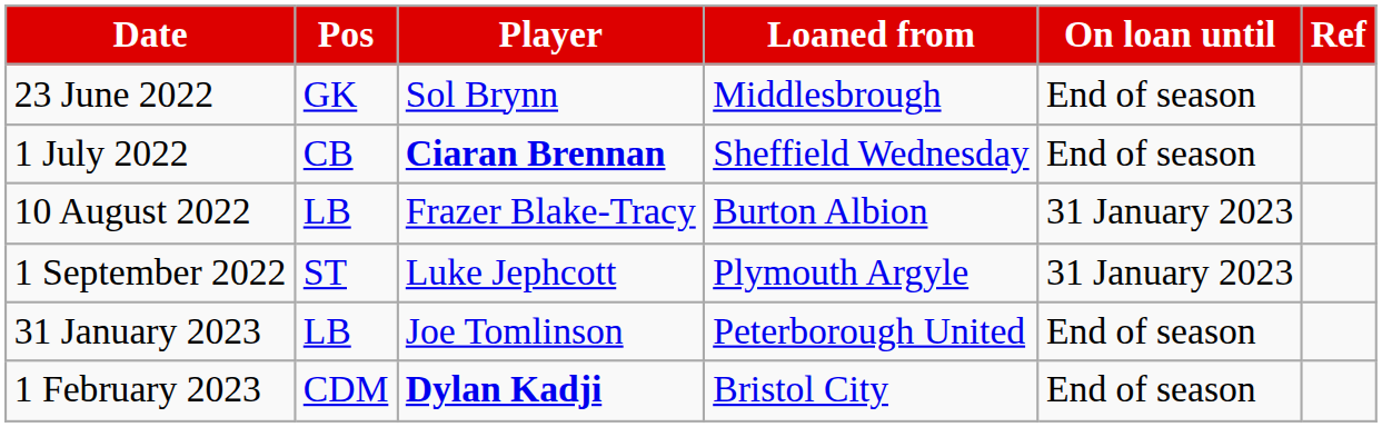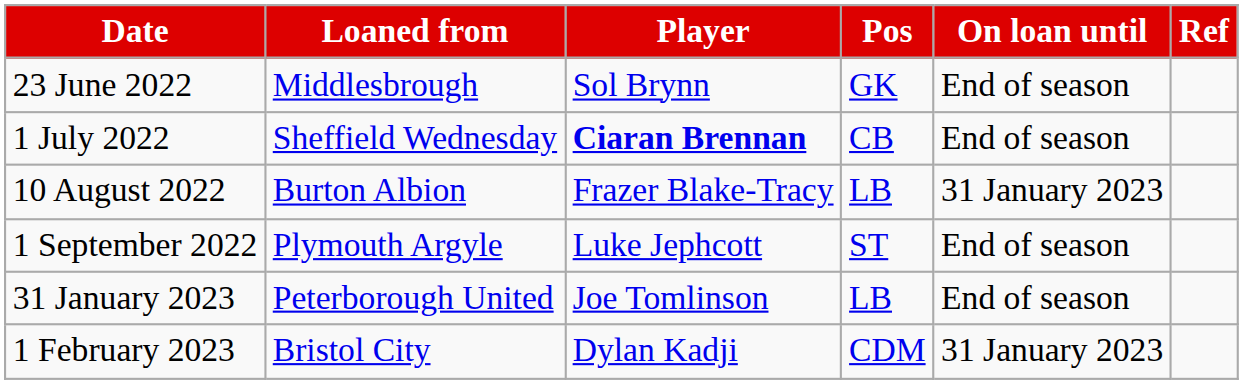columns swapped: Pos <-> Loaned from
1 September 2022 | On loan until: 31 January 2023 -> End of season
1 February 2023 | Player: bold -> normal
1 February 2023 | On loan until: End of season -> 31 January 2023
